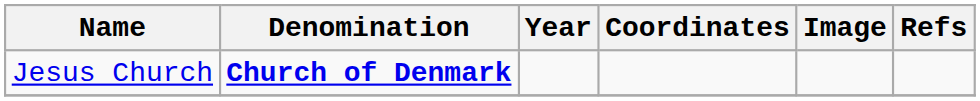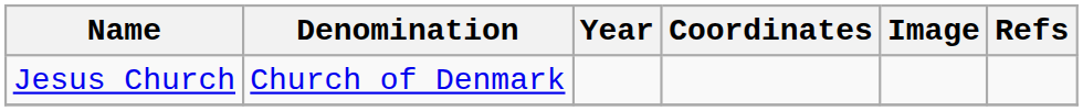Jesus Church | Denomination: bold -> normal
